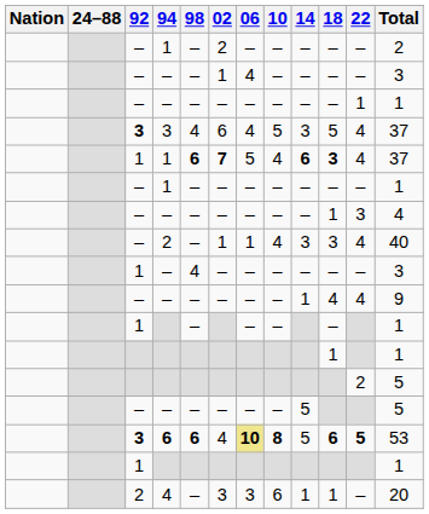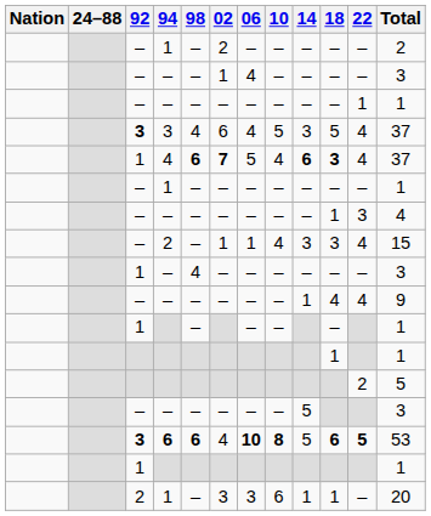row 6 | 94: 1 -> 4
row 9 | Total: 40 -> 15
row 15 | Total: 5 -> 3
row 16 | 06: khaki background -> no background
row 18 | 94: 4 -> 1
